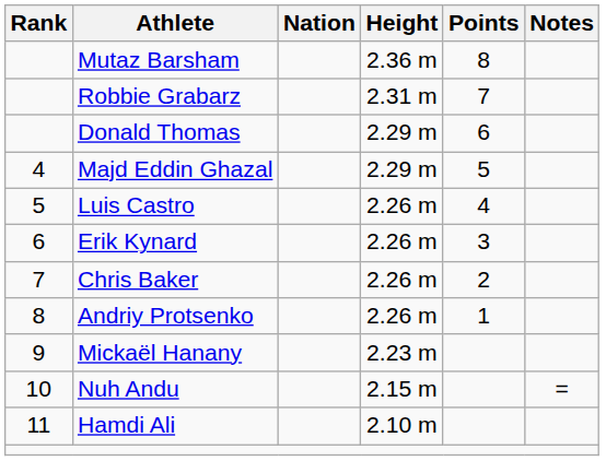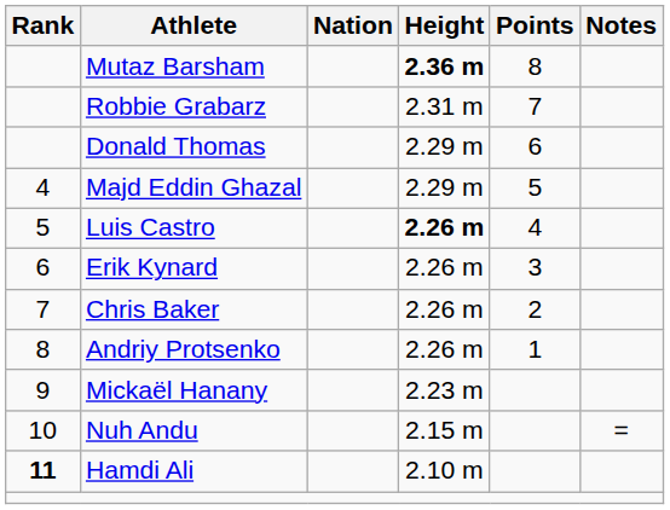Mutaz Barsham | Height: normal -> bold
Luis Castro | Height: normal -> bold
Hamdi Ali | Rank: normal -> bold
